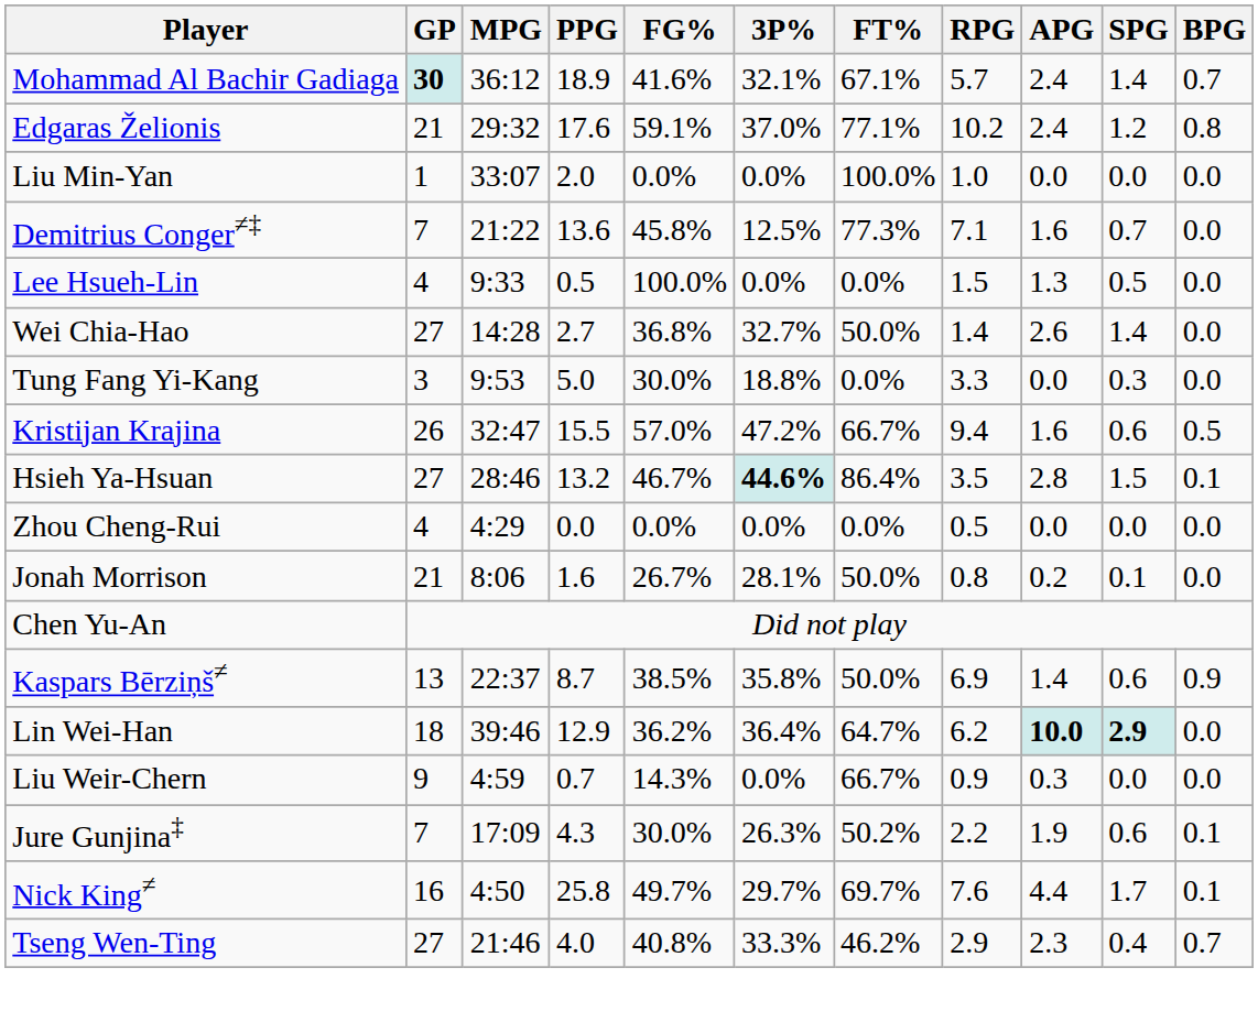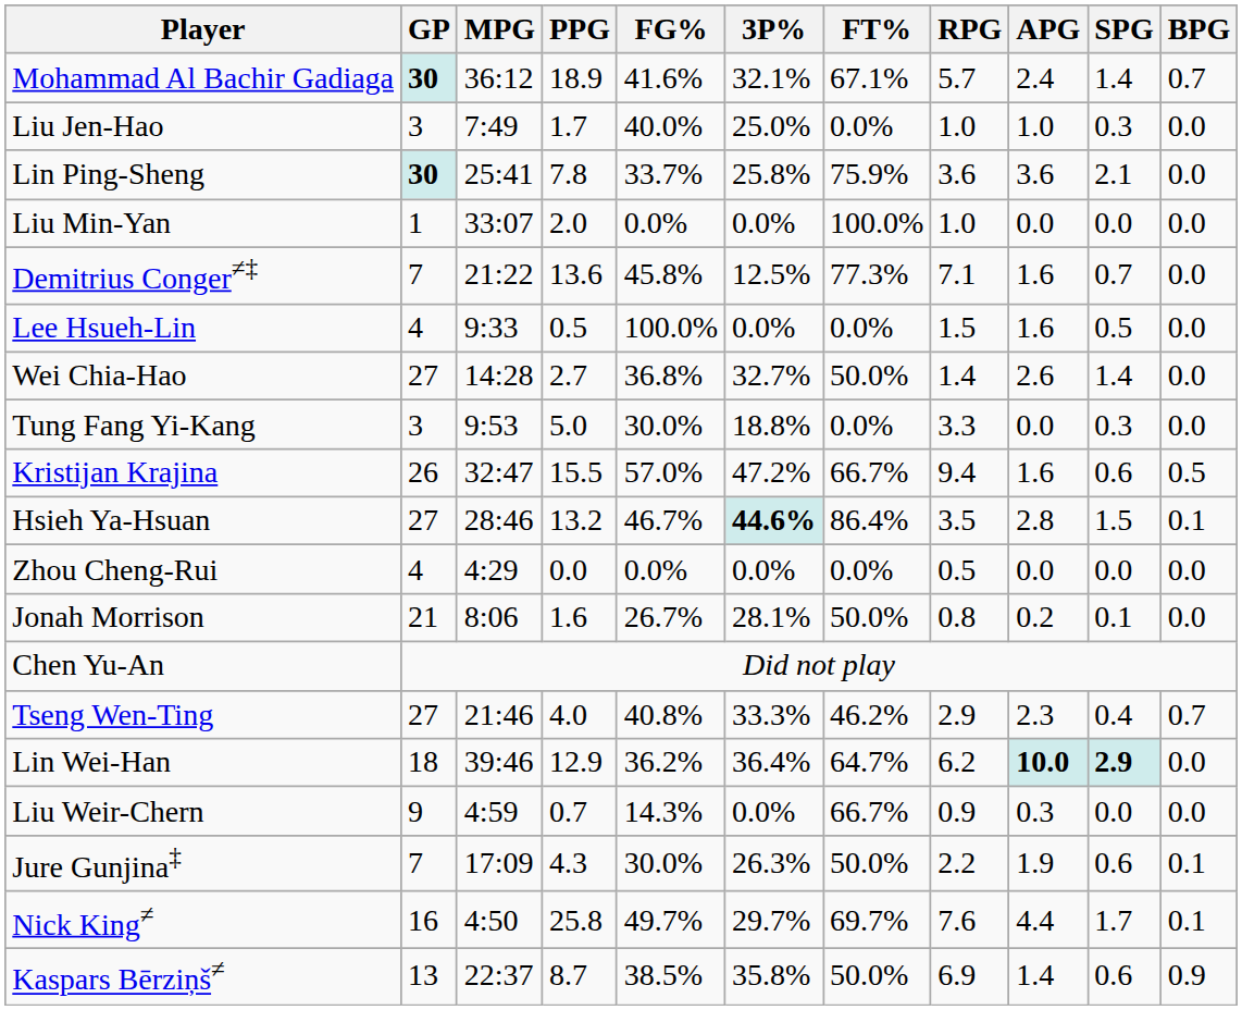- row: Edgaras Želionis | 21 | 29:32 | 17.6 | 59.1% | 37.0% | 77.1% | 10.2 | 2.4 | 1.2 | 0.8
+ row: Liu Jen-Hao | 3 | 7:49 | 1.7 | 40.0% | 25.0% | 0.0% | 1.0 | 1.0 | 0.3 | 0.0
+ row: Lin Ping-Sheng | 30 | 25:41 | 7.8 | 33.7% | 25.8% | 75.9% | 3.6 | 3.6 | 2.1 | 0.0
Lee Hsueh-Lin | APG: 1.3 -> 1.6
rows swapped: Kaspars Bērziņš≠ <-> Tseng Wen-Ting
Jure Gunjina‡ | FT%: 50.2% -> 50.0%
